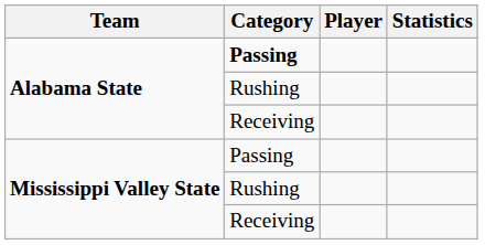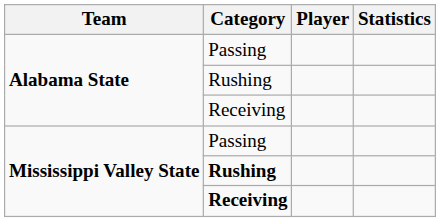Alabama State / Passing | Category: bold -> normal
Mississippi Valley State / Rushing | Category: normal -> bold
Mississippi Valley State / Receiving | Category: normal -> bold
